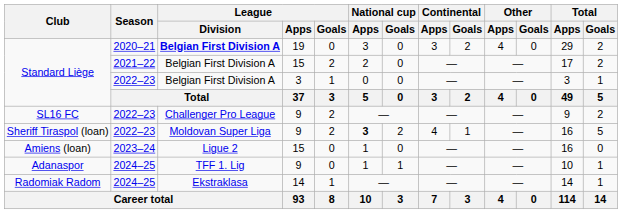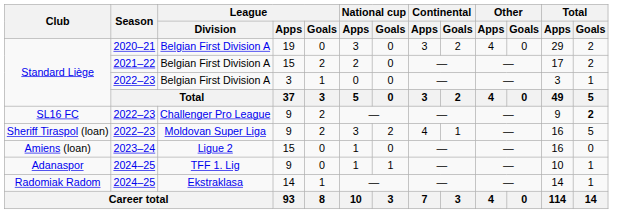Standard Liège / 2020–21 | League / Division: bold -> normal
SL16 FC | Total / Goals: normal -> bold
Sheriff Tiraspol (loan) | National cup / Apps: bold -> normal
